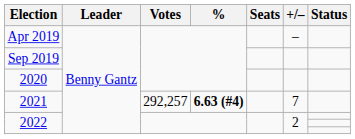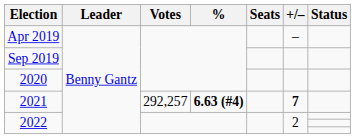2021 | +/–: normal -> bold
